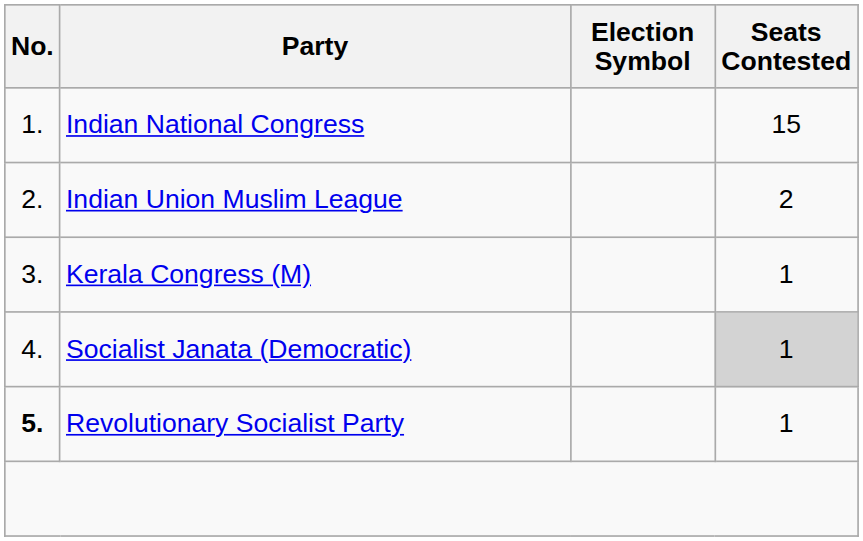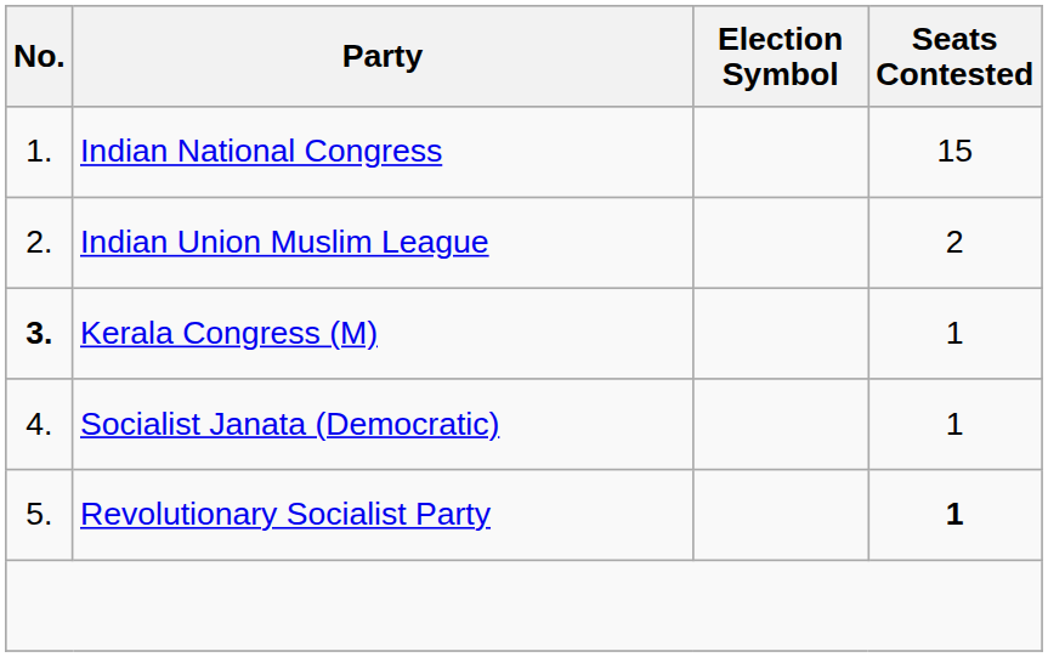Kerala Congress (M) | No.: normal -> bold
Socialist Janata (Democratic) | Seats Contested: lightgrey background -> no background
Revolutionary Socialist Party | No.: bold -> normal
Revolutionary Socialist Party | Seats Contested: normal -> bold
